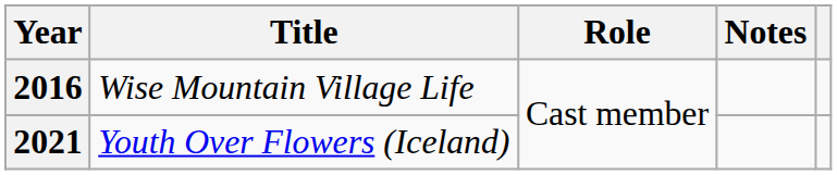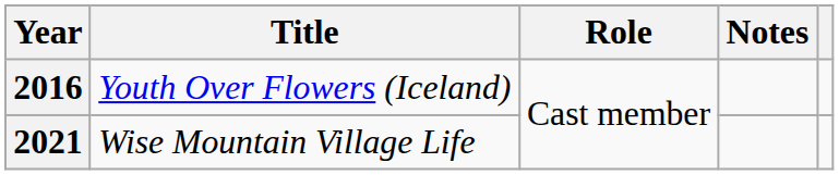2016 | Title: Wise Mountain Village Life -> Youth Over Flowers (Iceland)
2021 | Title: Youth Over Flowers (Iceland) -> Wise Mountain Village Life
